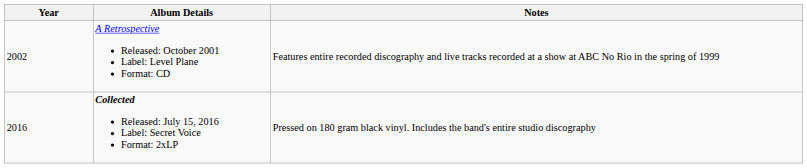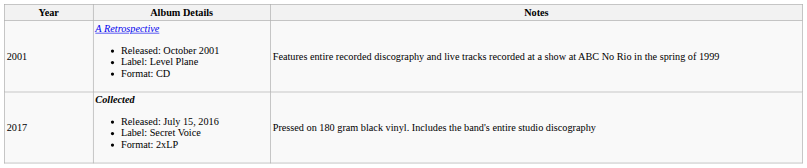row 2 | Year: 2002 -> 2001
row 3 | Year: 2016 -> 2017
